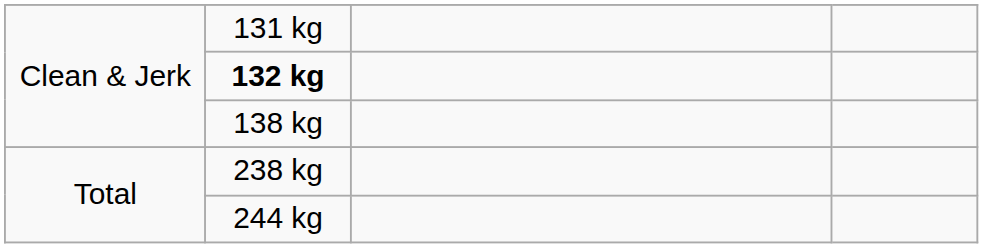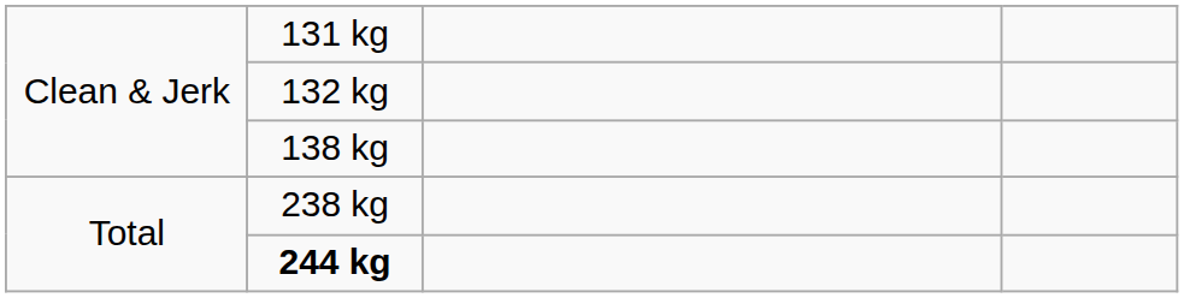132 kg | column 2: bold -> normal
244 kg | column 2: normal -> bold
